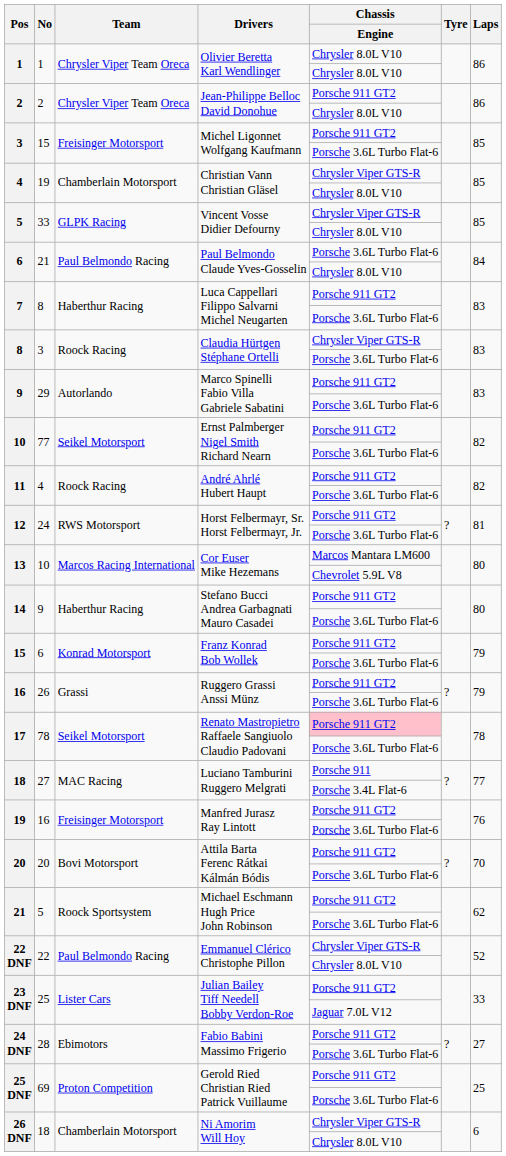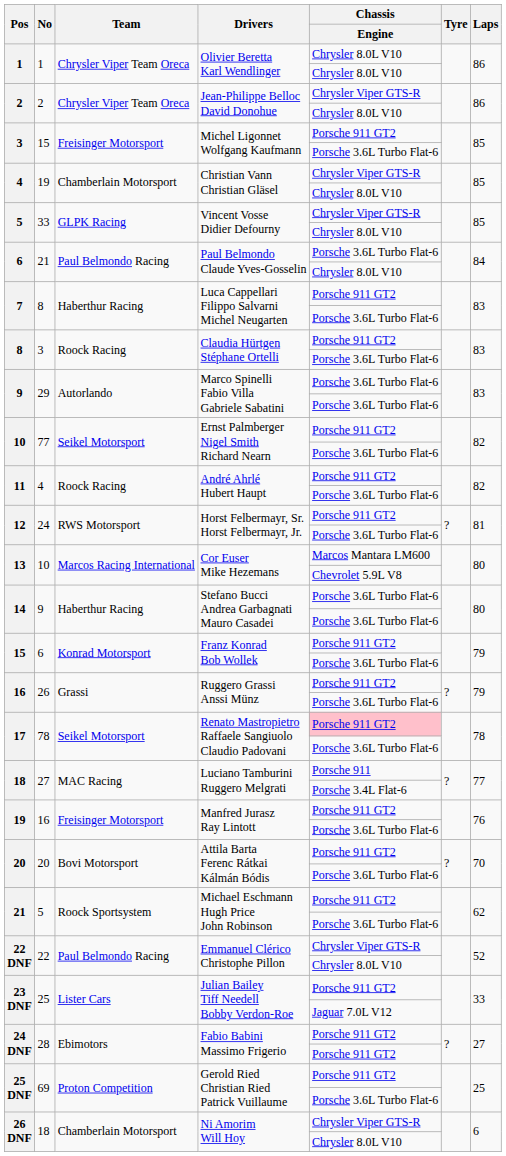row 5 | Chassis / Engine: Porsche 911 GT2 -> Chrysler Viper GTS-R
row 17 | Chassis / Engine: Chrysler Viper GTS-R -> Porsche 911 GT2
row 19 | Chassis / Engine: Porsche 911 GT2 -> Porsche 3.6L Turbo Flat-6
row 29 | Chassis / Engine: Porsche 911 GT2 -> Porsche 3.6L Turbo Flat-6
row 50 | Chassis / Engine: Porsche 3.6L Turbo Flat-6 -> Porsche 911 GT2
